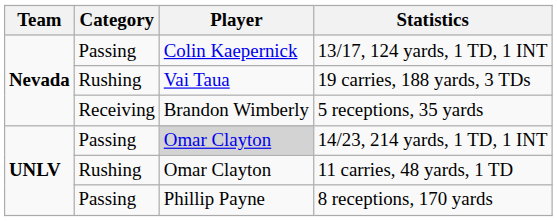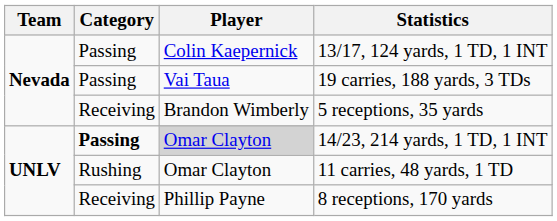19 carries, 188 yards, 3 TDs | Category: Rushing -> Passing
14/23, 214 yards, 1 TD, 1 INT | Category: normal -> bold
8 receptions, 170 yards | Category: Passing -> Receiving
